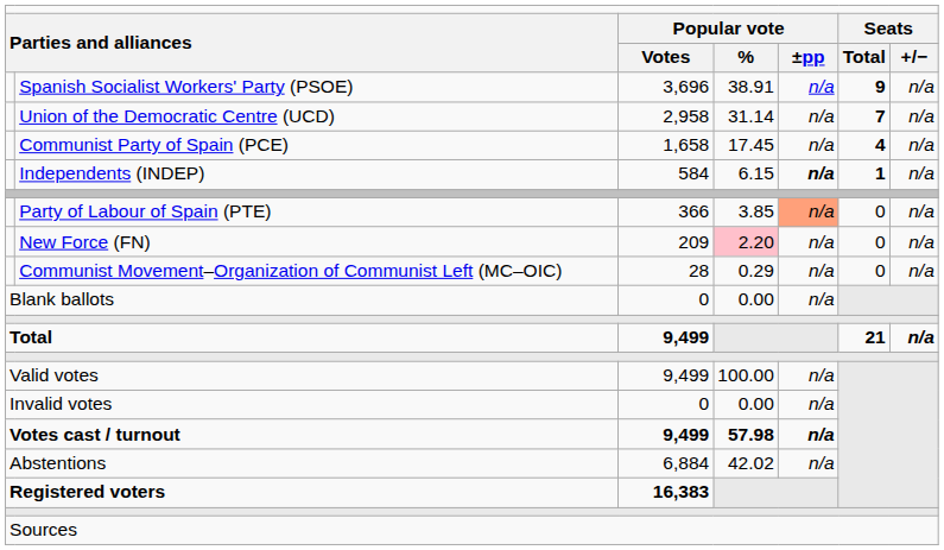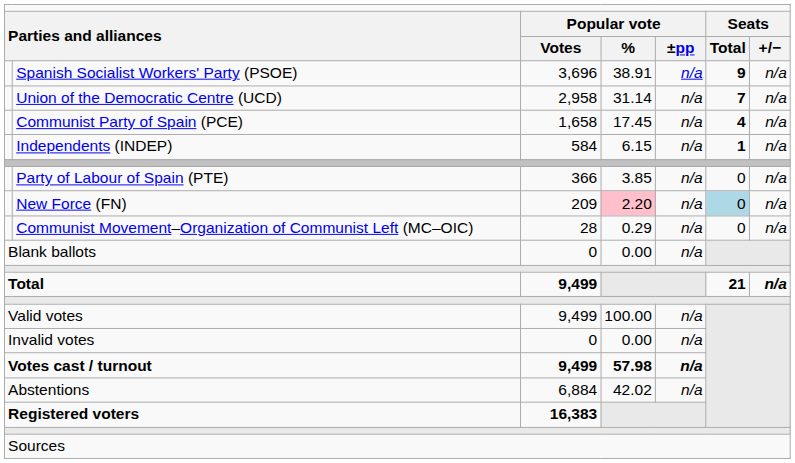Independents (INDEP) | column 5: bold -> normal
Party of Labour of Spain (PTE) | column 5: lightsalmon background -> no background
New Force (FN) | column 6: no background -> lightblue background
